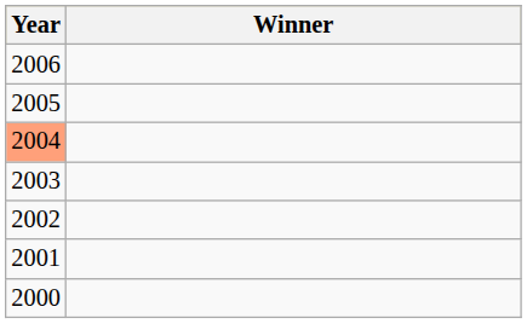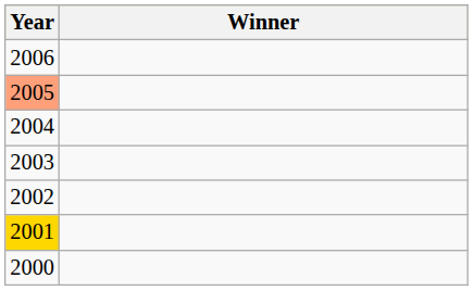2005 | Year: no background -> lightsalmon background
2004 | Year: lightsalmon background -> no background
2001 | Year: no background -> gold background
